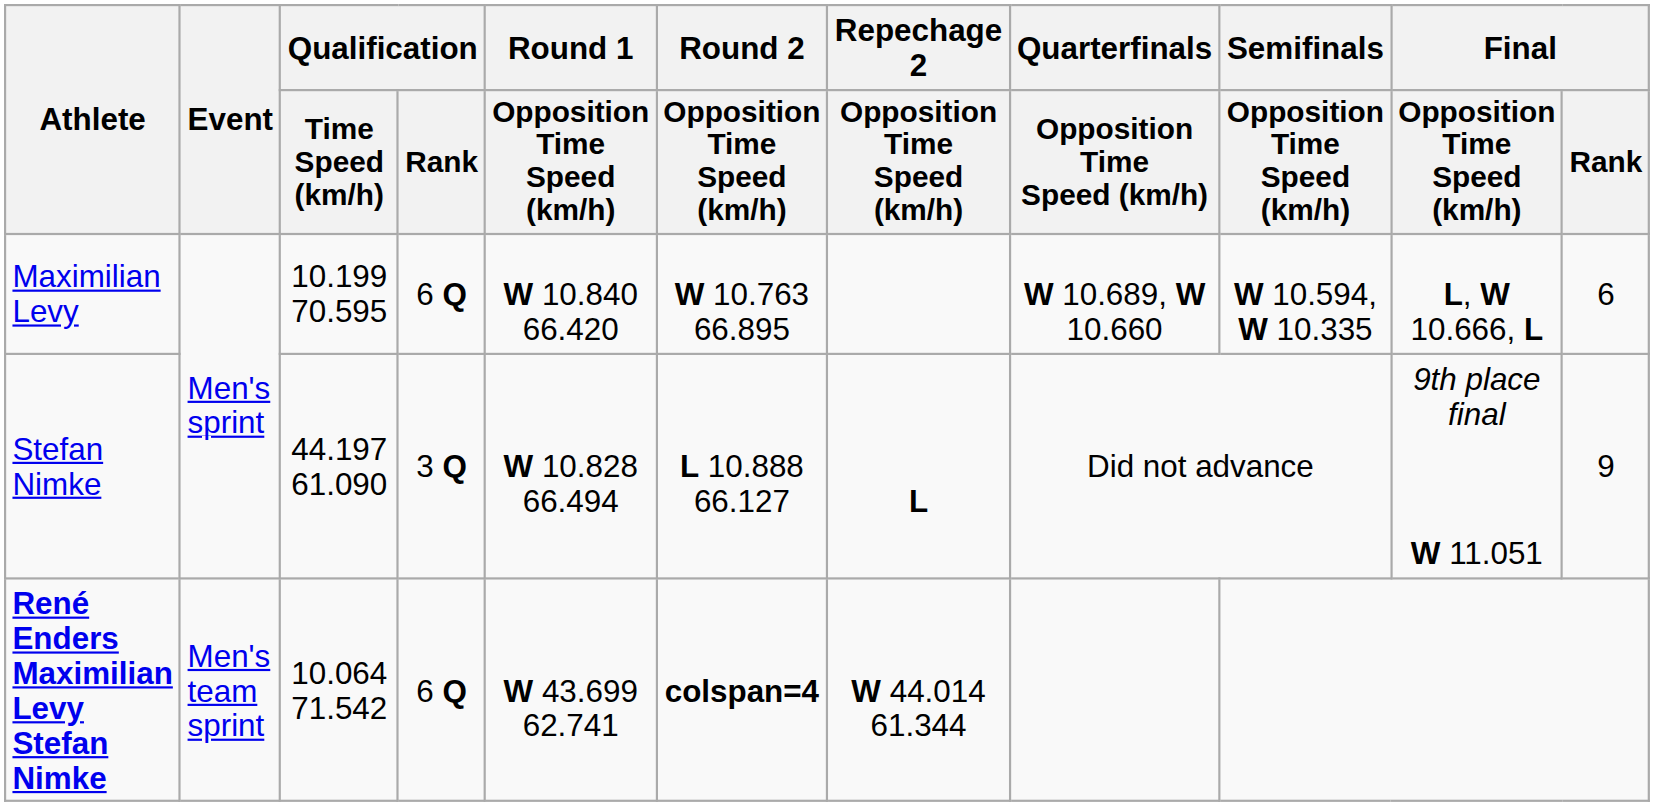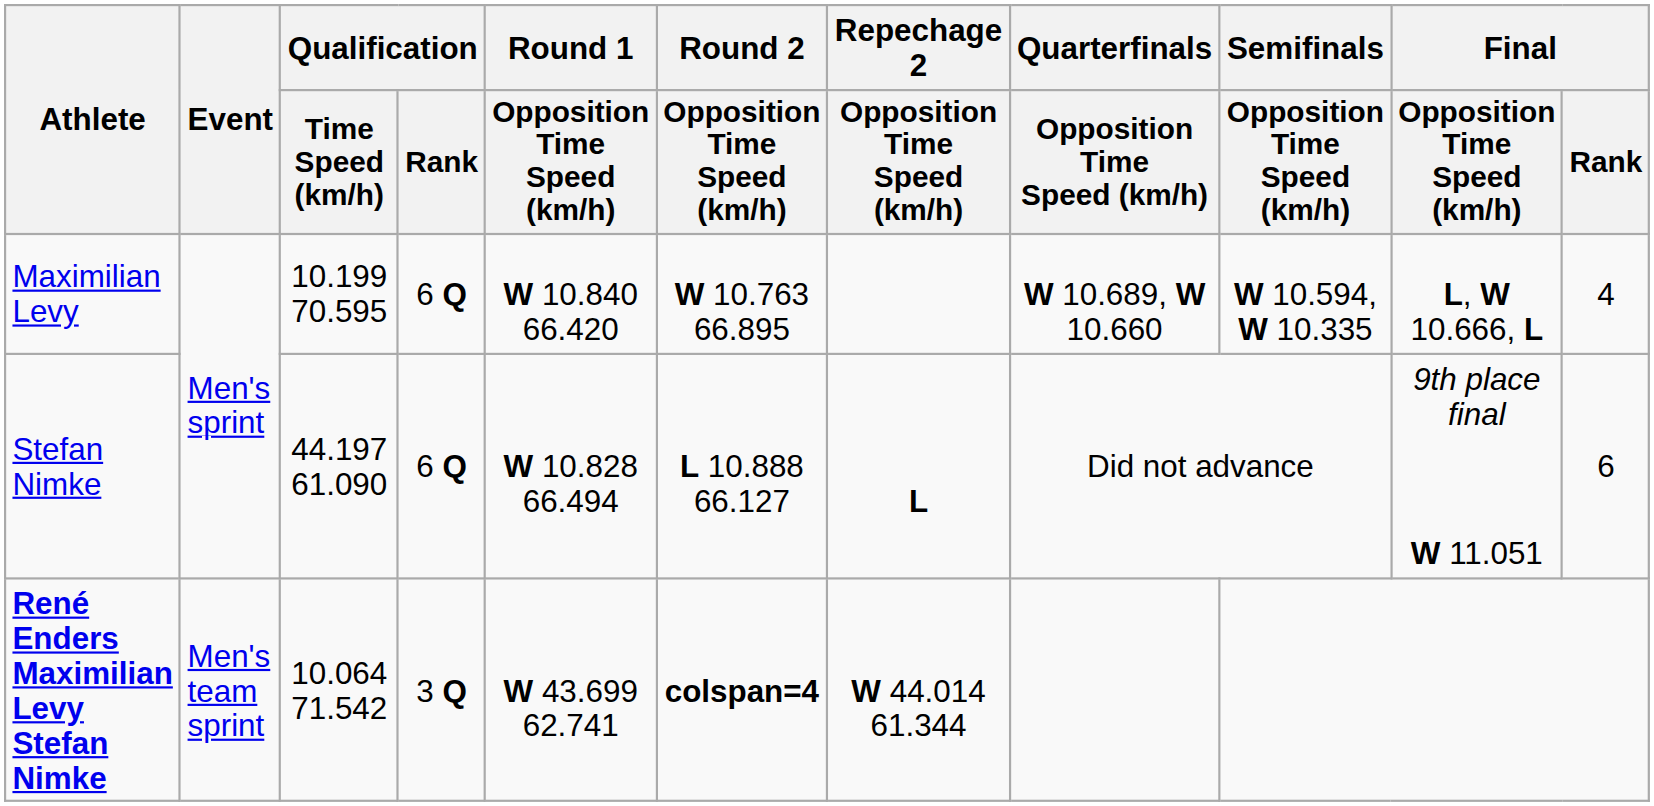Maximilian Levy | Final / Rank: 6 -> 4
Stefan Nimke | Qualification / Rank: 3 Q -> 6 Q
Stefan Nimke | Final / Rank: 9 -> 6
René Enders Maximilian Levy Stefan Nimke | Qualification / Rank: 6 Q -> 3 Q
